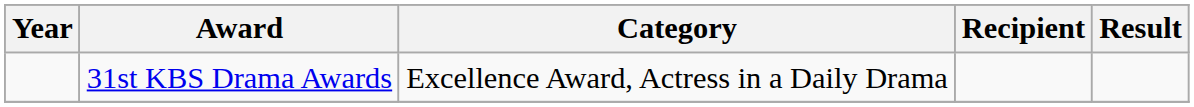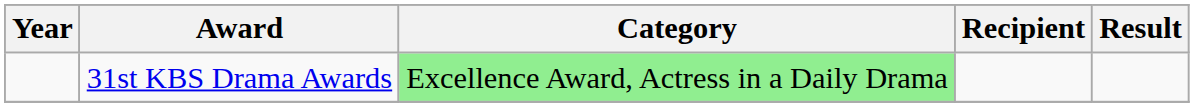31st KBS Drama Awards | Category: no background -> lightgreen background
